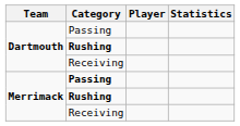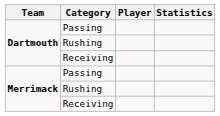Dartmouth / Rushing | Category: bold -> normal
Merrimack / Passing | Category: bold -> normal
Merrimack / Rushing | Category: bold -> normal
